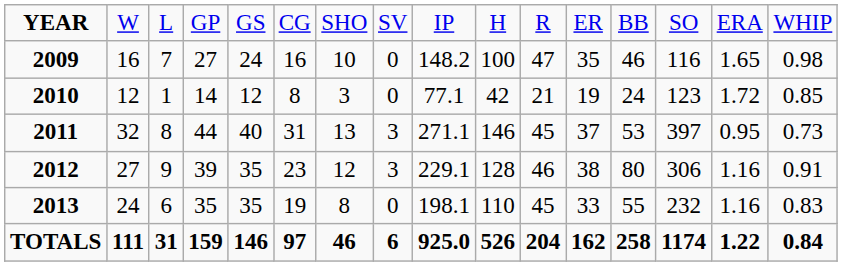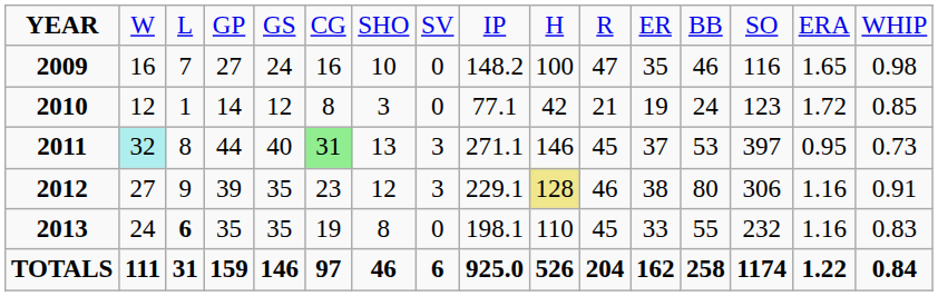2011 | column 2: no background -> paleturquoise background
2011 | column 6: no background -> lightgreen background
2012 | column 10: no background -> khaki background
2013 | column 3: normal -> bold
